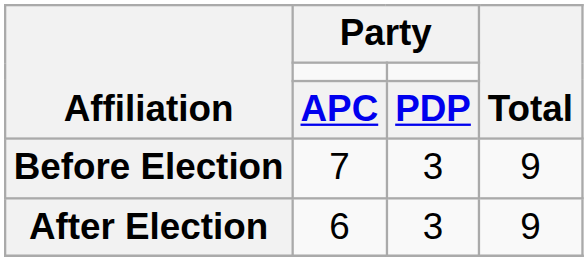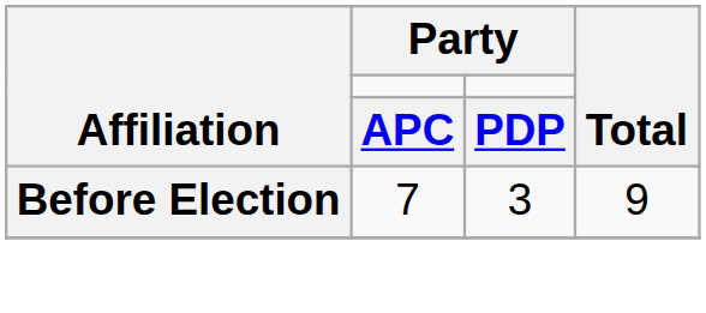- row: After Election | 6 | 3 | 9
